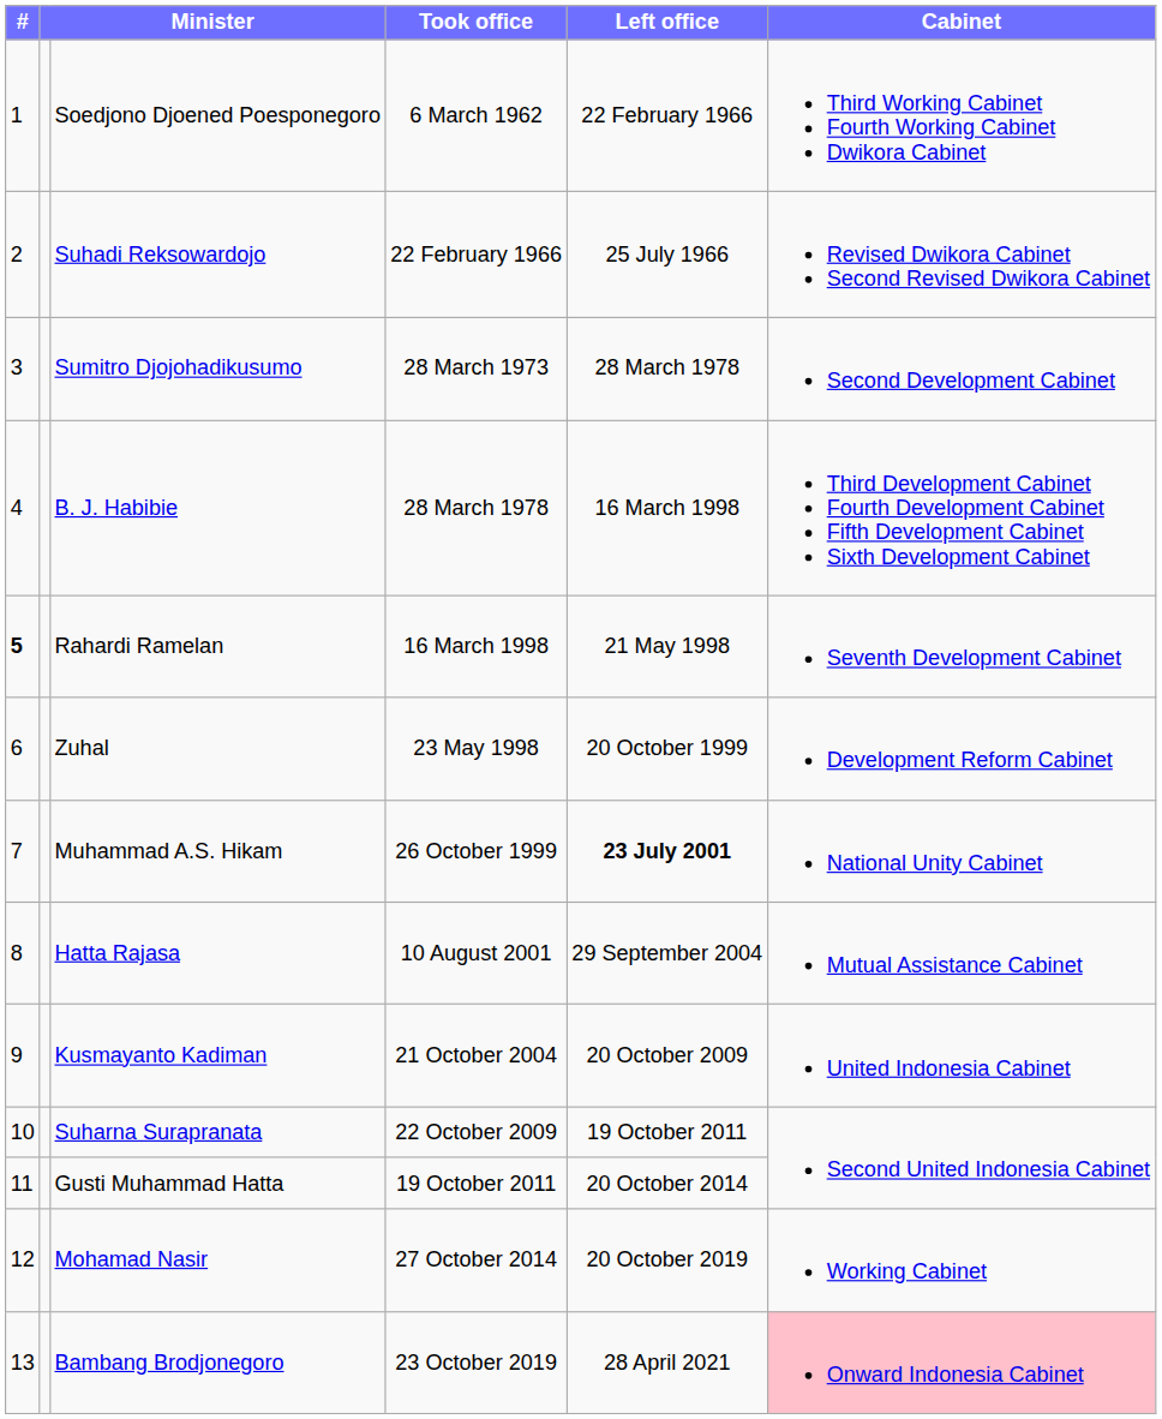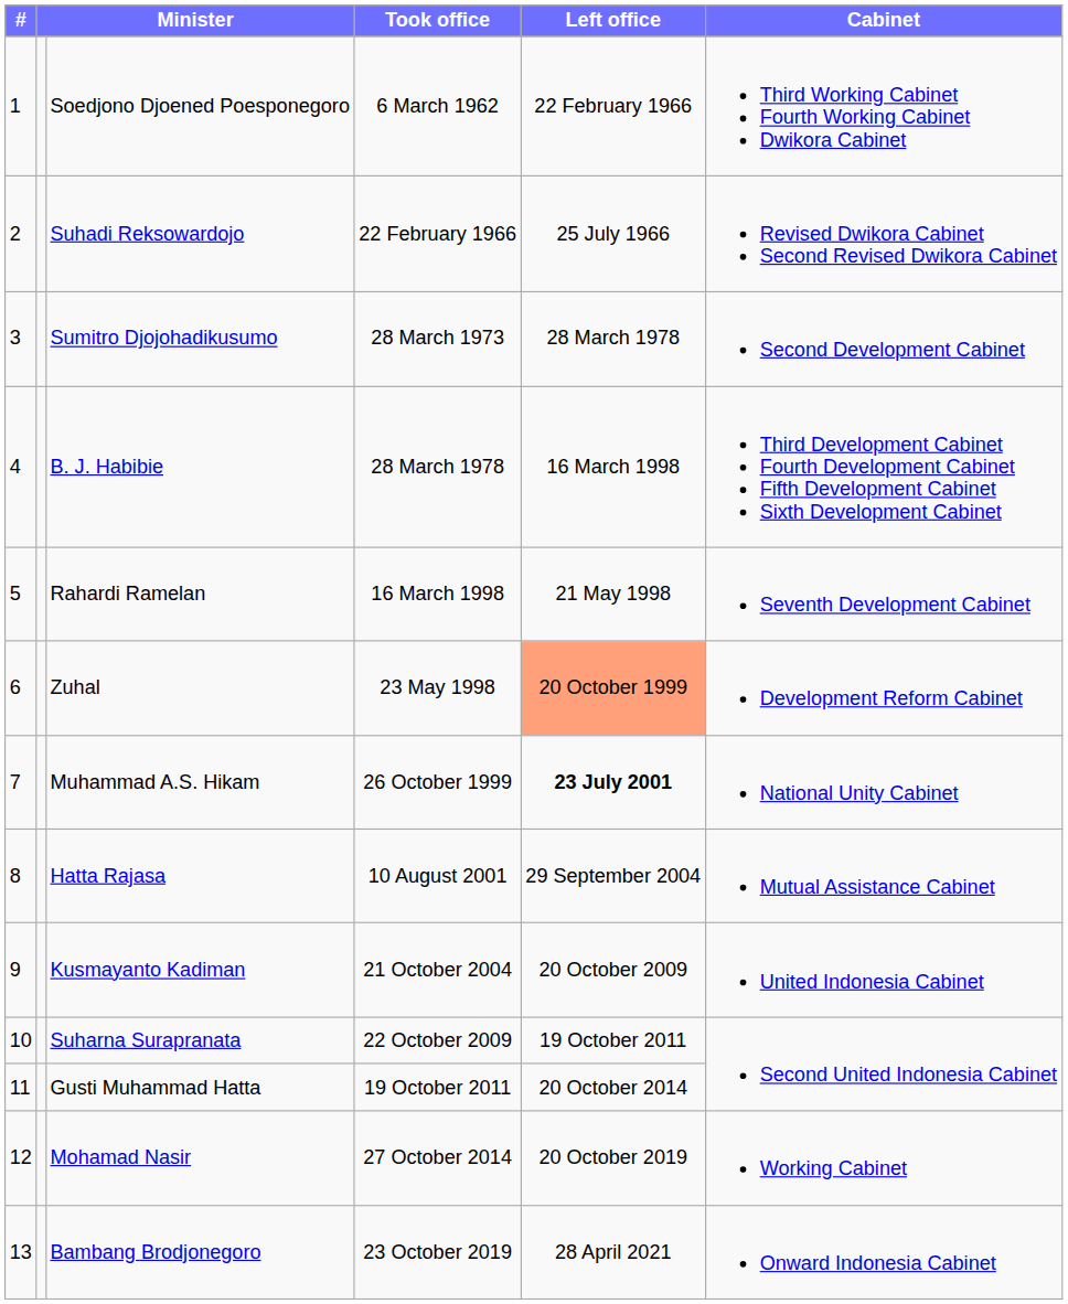Rahardi Ramelan | #: bold -> normal
Zuhal | Left office: no background -> lightsalmon background
Bambang Brodjonegoro | Cabinet: pink background -> no background
